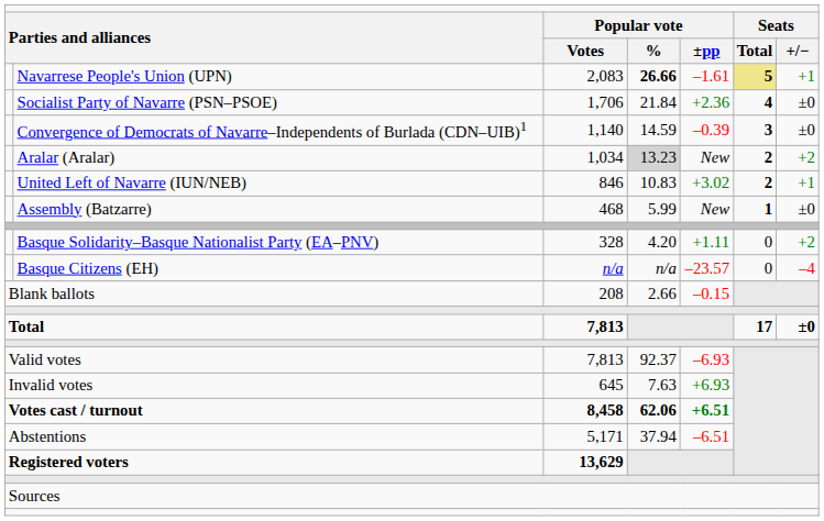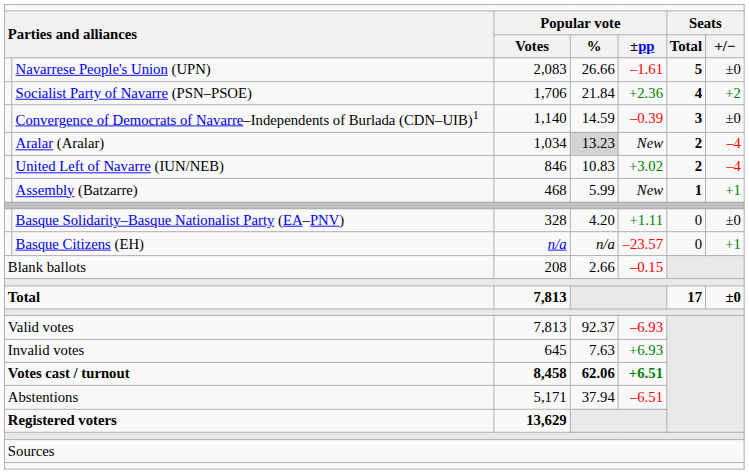Navarrese People's Union (UPN) | column 4: bold -> normal
Navarrese People's Union (UPN) | column 6: khaki background -> no background
Navarrese People's Union (UPN) | column 7: +1 -> ±0
Socialist Party of Navarre (PSN–PSOE) | column 7: ±0 -> +2
Aralar (Aralar) | column 7: +2 -> –4
United Left of Navarre (IUN/NEB) | column 7: +1 -> –4
Assembly (Batzarre) | column 7: ±0 -> +1
Basque Solidarity–Basque Nationalist Party (EA–PNV) | column 7: +2 -> ±0
Basque Citizens (EH) | column 7: –4 -> +1
